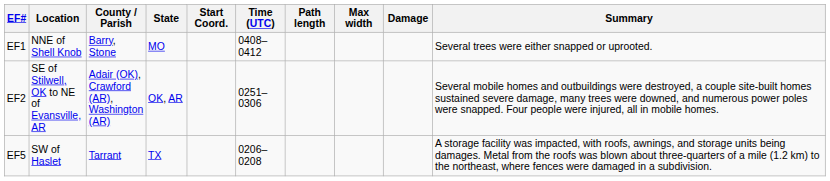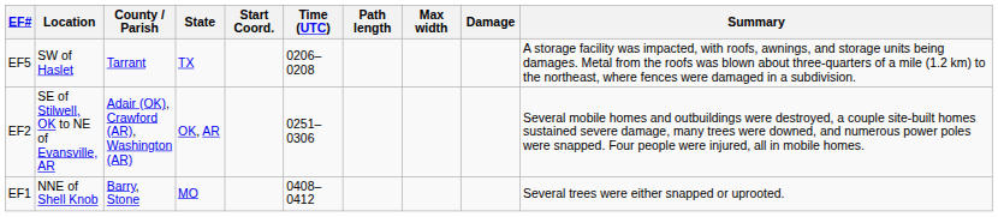rows swapped: EF5 <-> EF1
